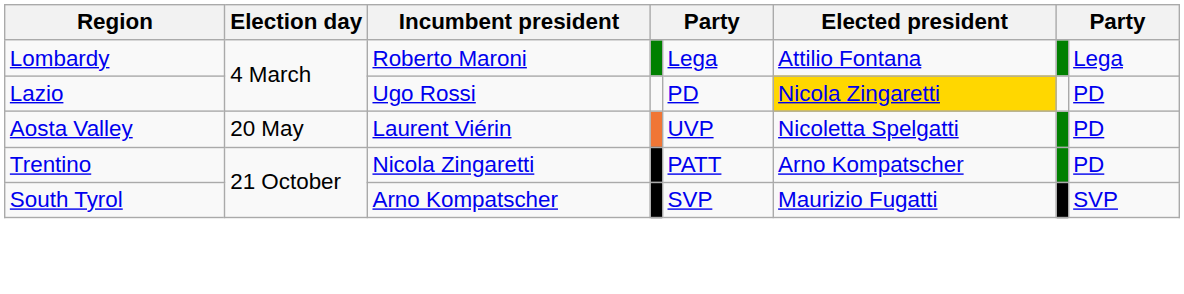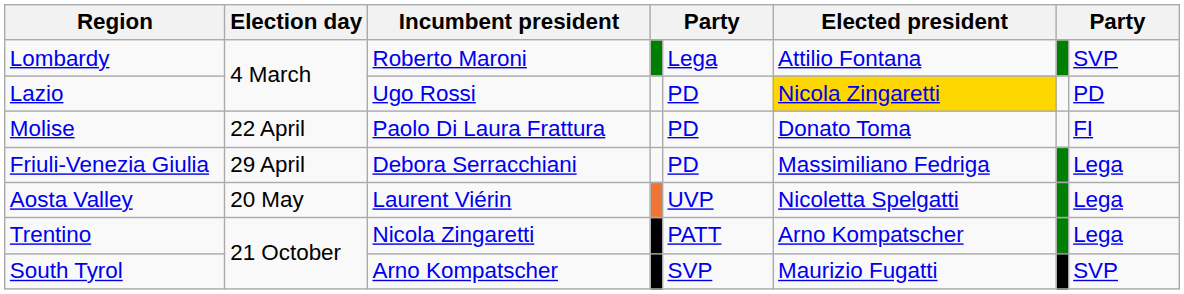Lombardy | column 8: Lega -> SVP
+ row: Molise | 22 April | Paolo Di Laura Frattura | PD | Donato Toma | FI
+ row: Friuli-Venezia Giulia | 29 April | Debora Serracchiani | PD | Massimiliano Fedriga | Lega
Aosta Valley | column 8: PD -> Lega
Trentino | column 8: PD -> Lega
